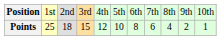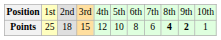Points | column 9: normal -> bold
Points | column 10: normal -> bold
